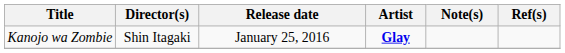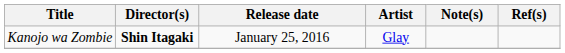Kanojo wa Zombie | Director(s): normal -> bold
Kanojo wa Zombie | Artist: bold -> normal
